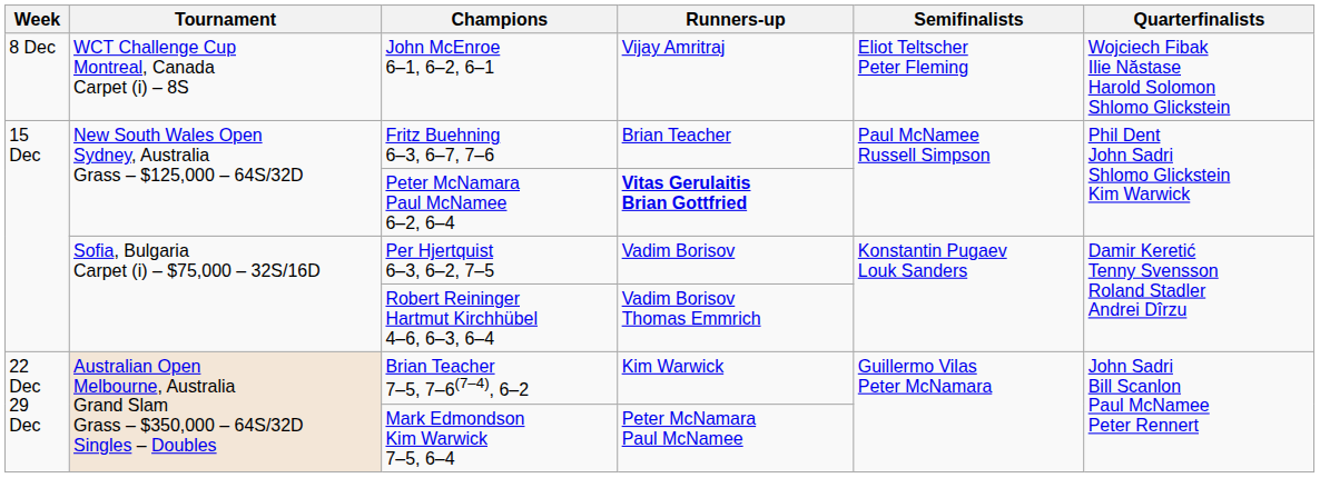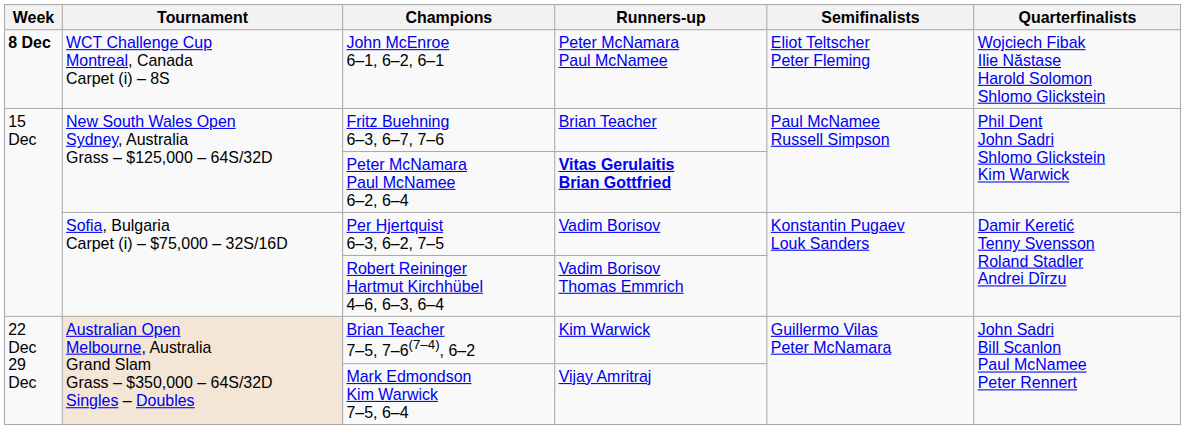John McEnroe 6–1, 6–2, 6–1 | Week: normal -> bold
John McEnroe 6–1, 6–2, 6–1 | Runners-up: Vijay Amritraj -> Peter McNamara Paul McNamee
Mark Edmondson Kim Warwick 7–5, 6–4 | Runners-up: Peter McNamara Paul McNamee -> Vijay Amritraj
